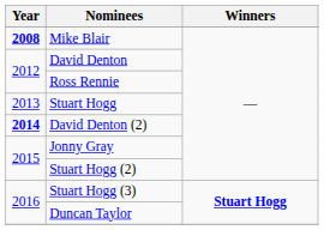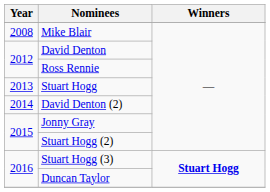Mike Blair | Year: bold -> normal
David Denton (2) | Year: bold -> normal
